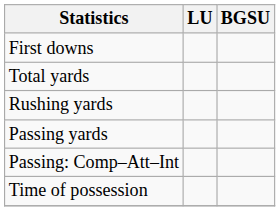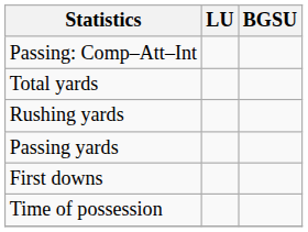rows swapped: First downs <-> Passing: Comp–Att–Int
